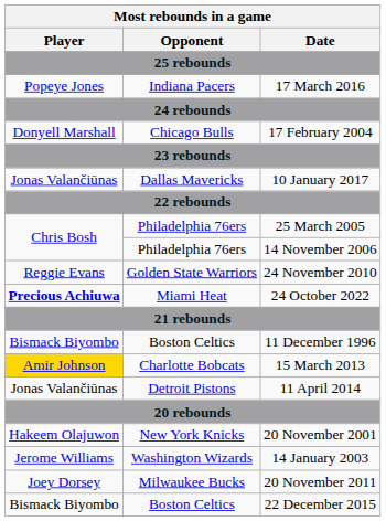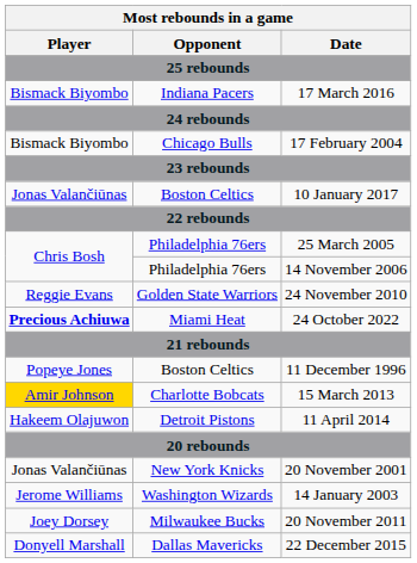17 March 2016 | Most rebounds in a game / Player: Popeye Jones -> Bismack Biyombo
17 February 2004 | Most rebounds in a game / Player: Donyell Marshall -> Bismack Biyombo
10 January 2017 | Most rebounds in a game / Opponent: Dallas Mavericks -> Boston Celtics
11 December 1996 | Most rebounds in a game / Player: Bismack Biyombo -> Popeye Jones
11 April 2014 | Most rebounds in a game / Player: Jonas Valančiūnas -> Hakeem Olajuwon
20 November 2001 | Most rebounds in a game / Player: Hakeem Olajuwon -> Jonas Valančiūnas
22 December 2015 | Most rebounds in a game / Player: Bismack Biyombo -> Donyell Marshall
22 December 2015 | Most rebounds in a game / Opponent: Boston Celtics -> Dallas Mavericks
